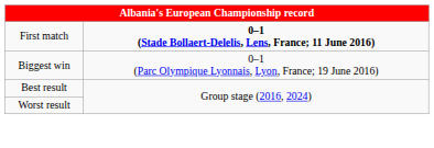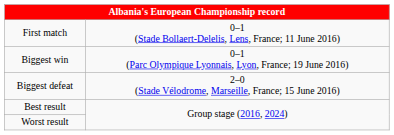First match | column 2: bold -> normal
+ row: Biggest defeat | 2–0 (Stade Vélodrome, Marseille, France; 15 June 2016)
